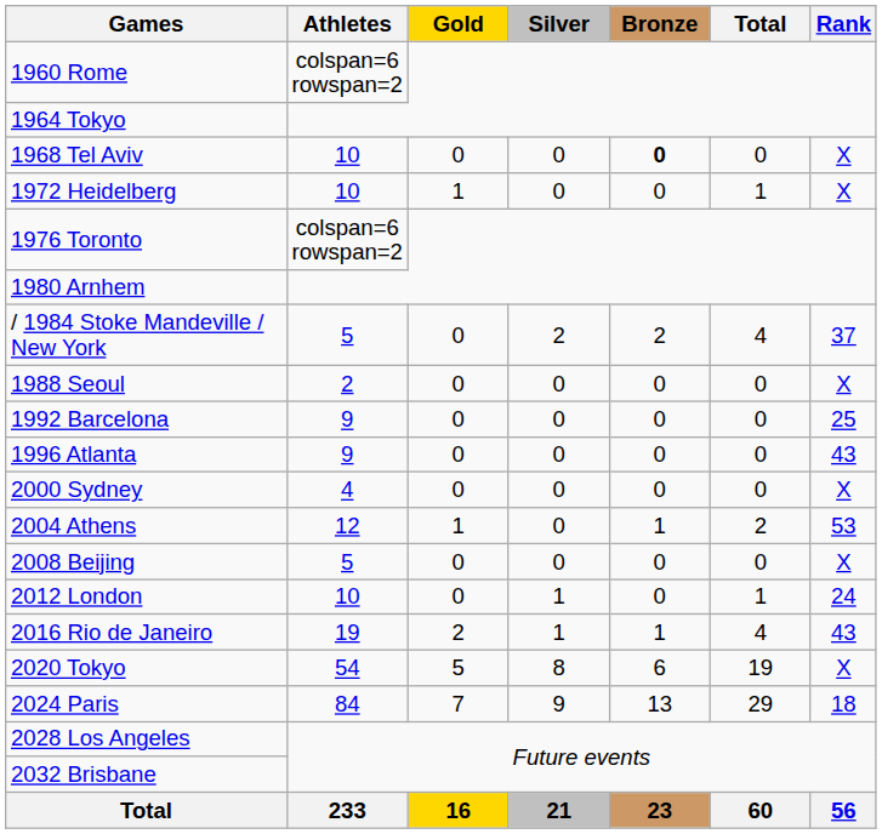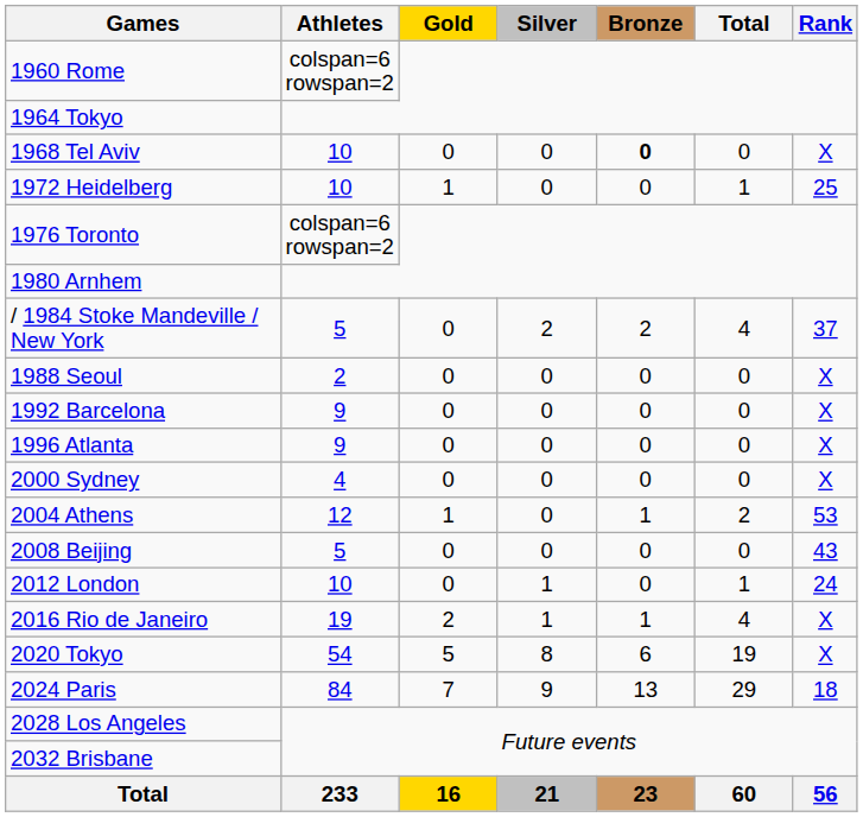1972 Heidelberg | Rank: X -> 25
1992 Barcelona | Rank: 25 -> X
1996 Atlanta | Rank: 43 -> X
2008 Beijing | Rank: X -> 43
2016 Rio de Janeiro | Rank: 43 -> X
